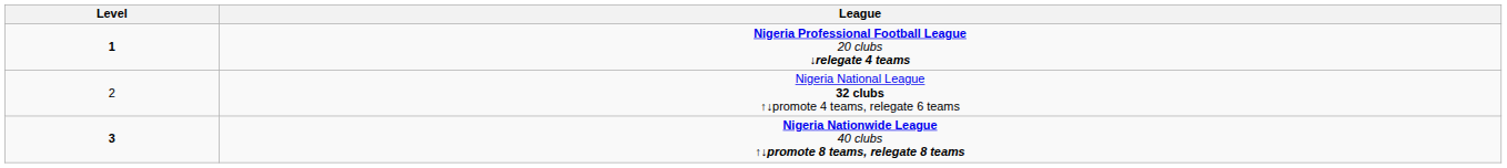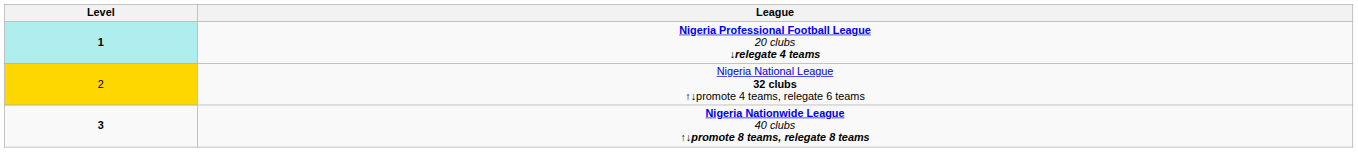row 2 | Level: no background -> paleturquoise background
row 3 | Level: no background -> gold background
